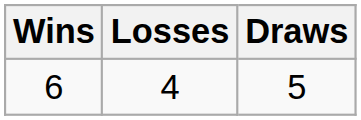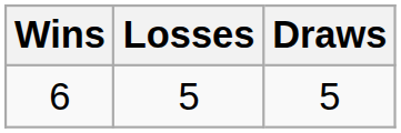row 2 | Losses: 4 -> 5
